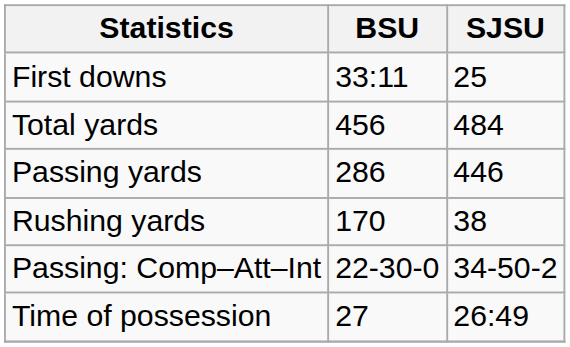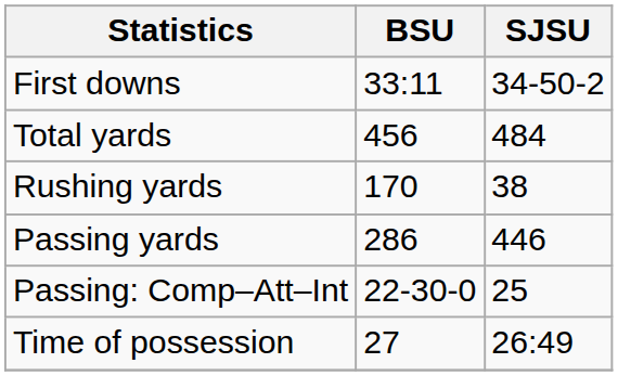First downs | SJSU: 25 -> 34-50-2
rows swapped: Rushing yards <-> Passing yards
Passing: Comp–Att–Int | SJSU: 34-50-2 -> 25
